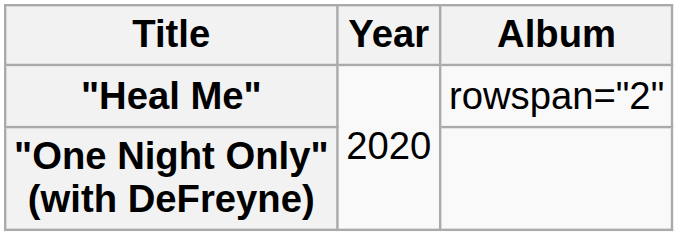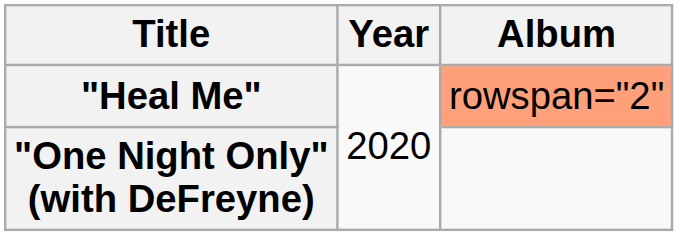"Heal Me" | Album: no background -> lightsalmon background
